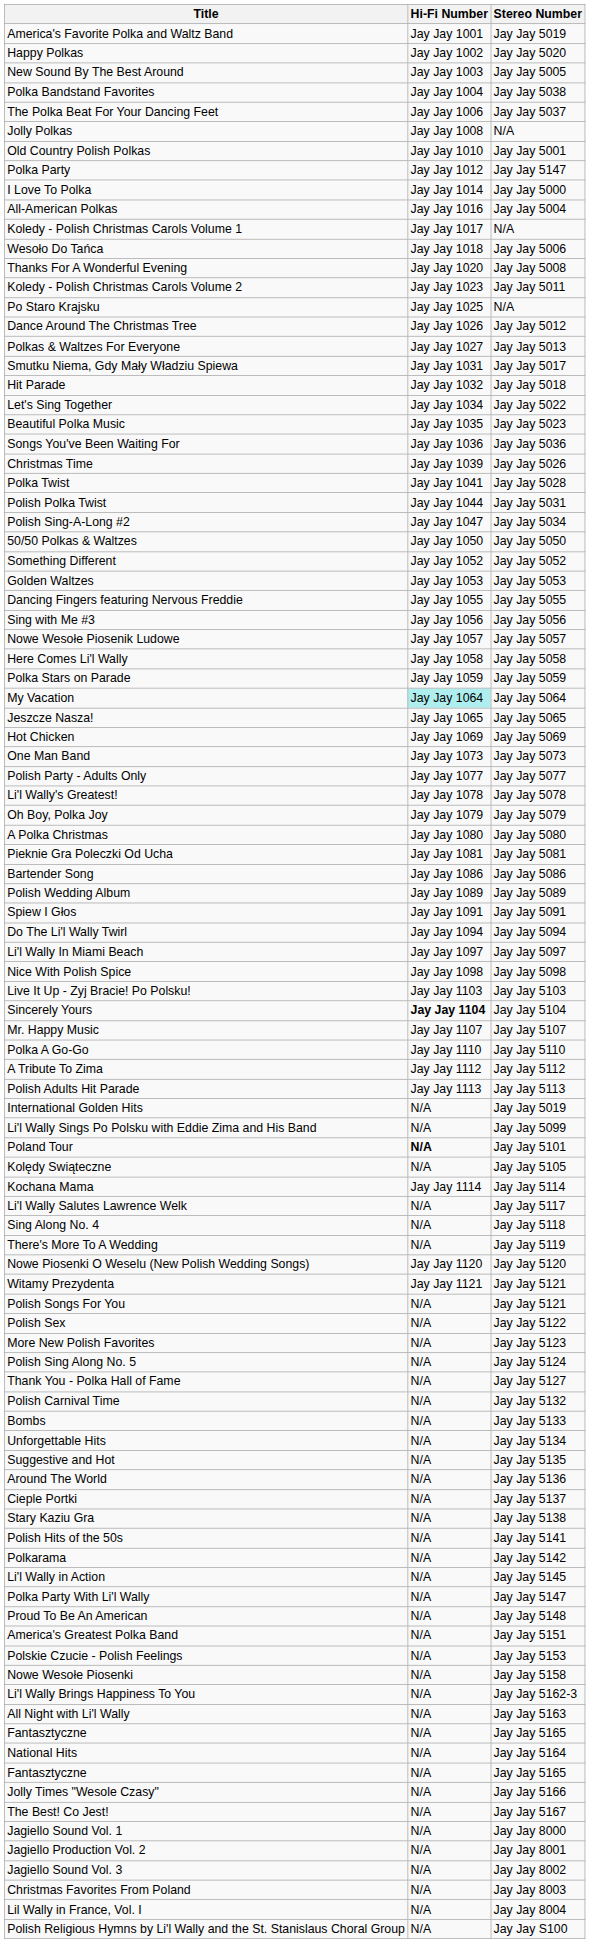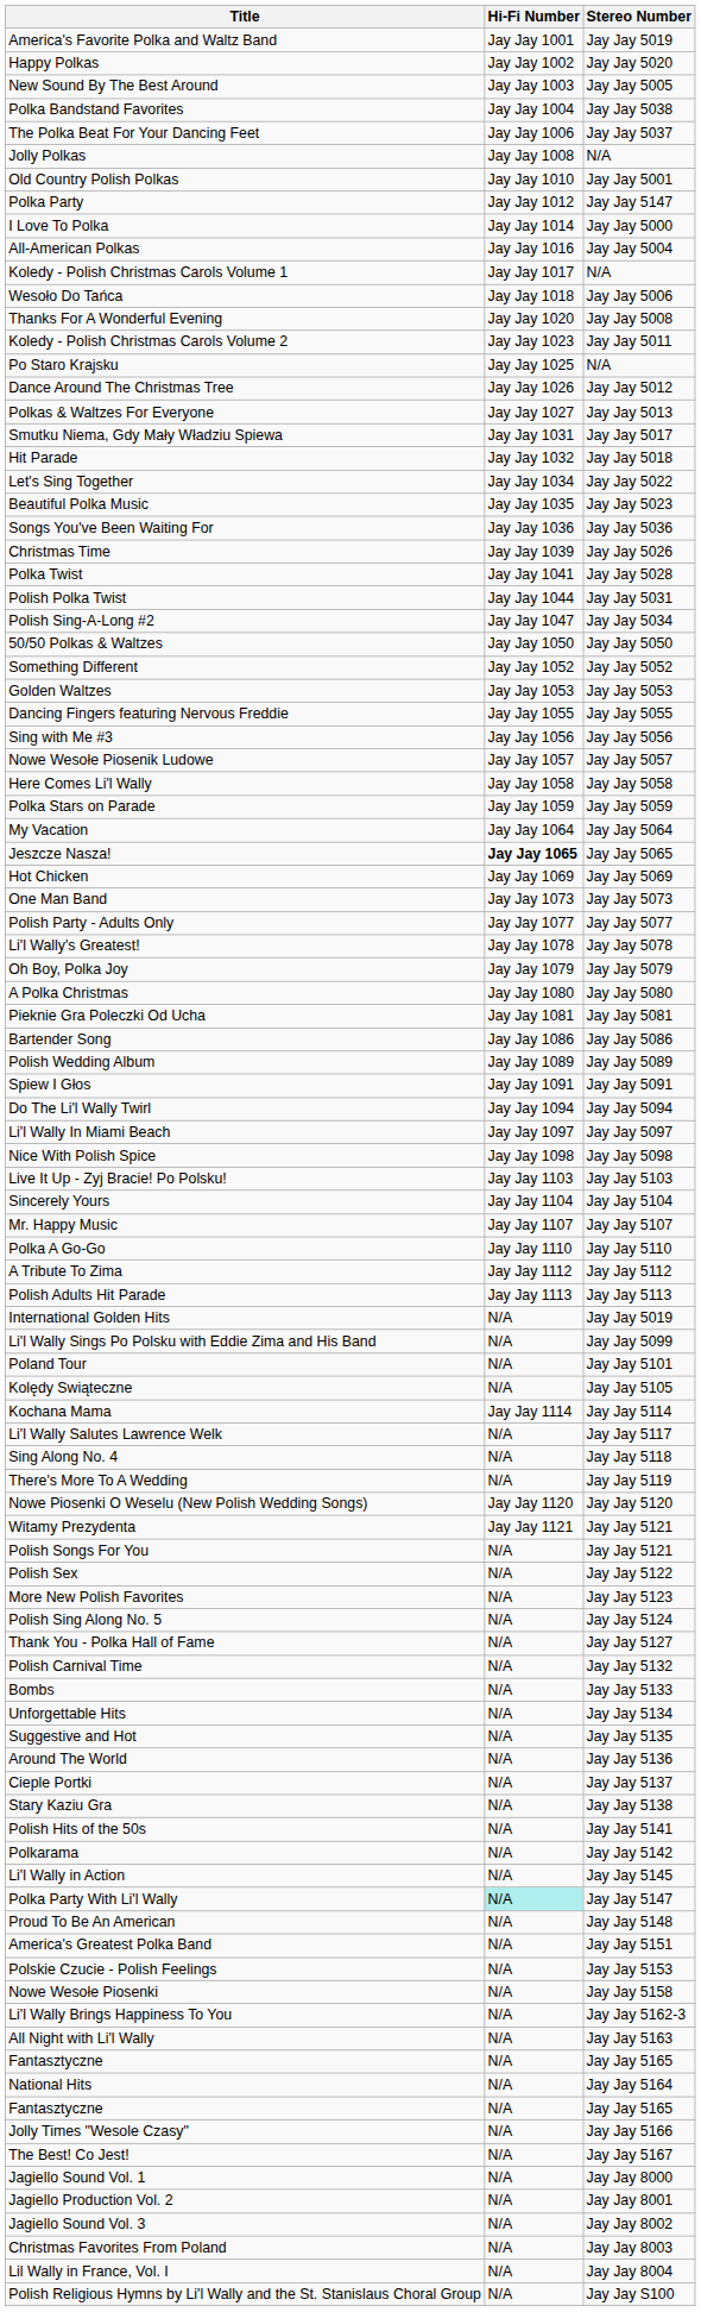My Vacation | Hi-Fi Number: paleturquoise background -> no background
Jeszcze Nasza! | Hi-Fi Number: normal -> bold
Sincerely Yours | Hi-Fi Number: bold -> normal
Poland Tour | Hi-Fi Number: bold -> normal
Polka Party With Li'l Wally | Hi-Fi Number: no background -> paleturquoise background
